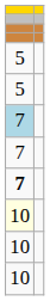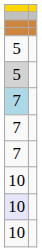row 6 | column 1: no background -> lightgrey background
row 9 | column 1: bold -> normal
row 10 | column 1: lightyellow background -> no background
row 11 | column 1: no background -> lavender background
